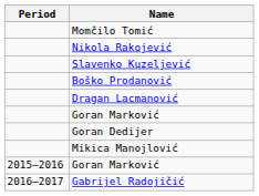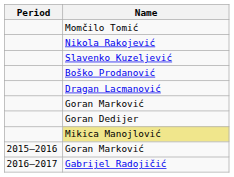row 9 | Name: no background -> khaki background
